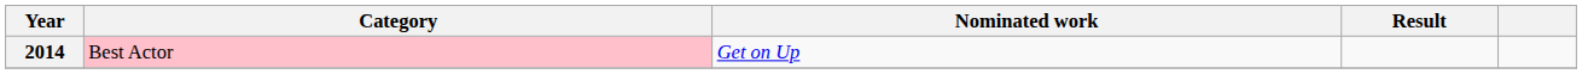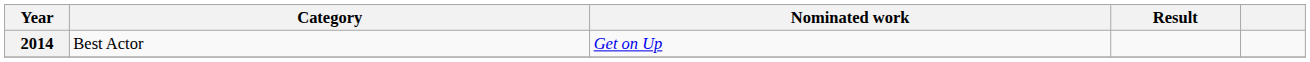2014 | Category: pink background -> no background
